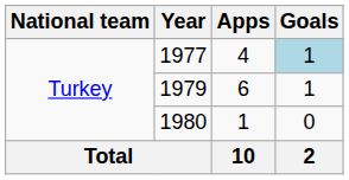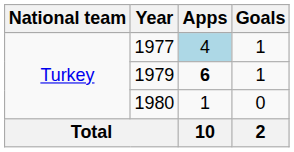1977 | Apps: no background -> lightblue background
1977 | Goals: lightblue background -> no background
1979 | Apps: normal -> bold
